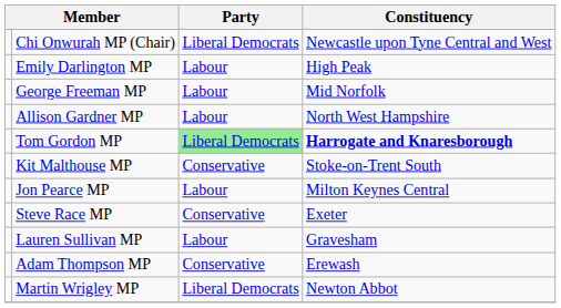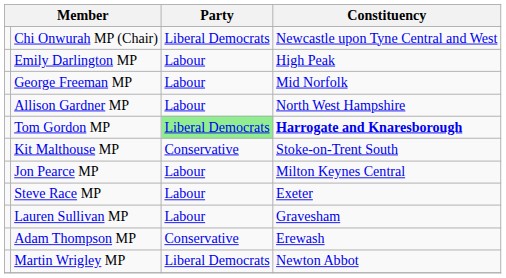Steve Race MP | Party: Conservative -> Labour
